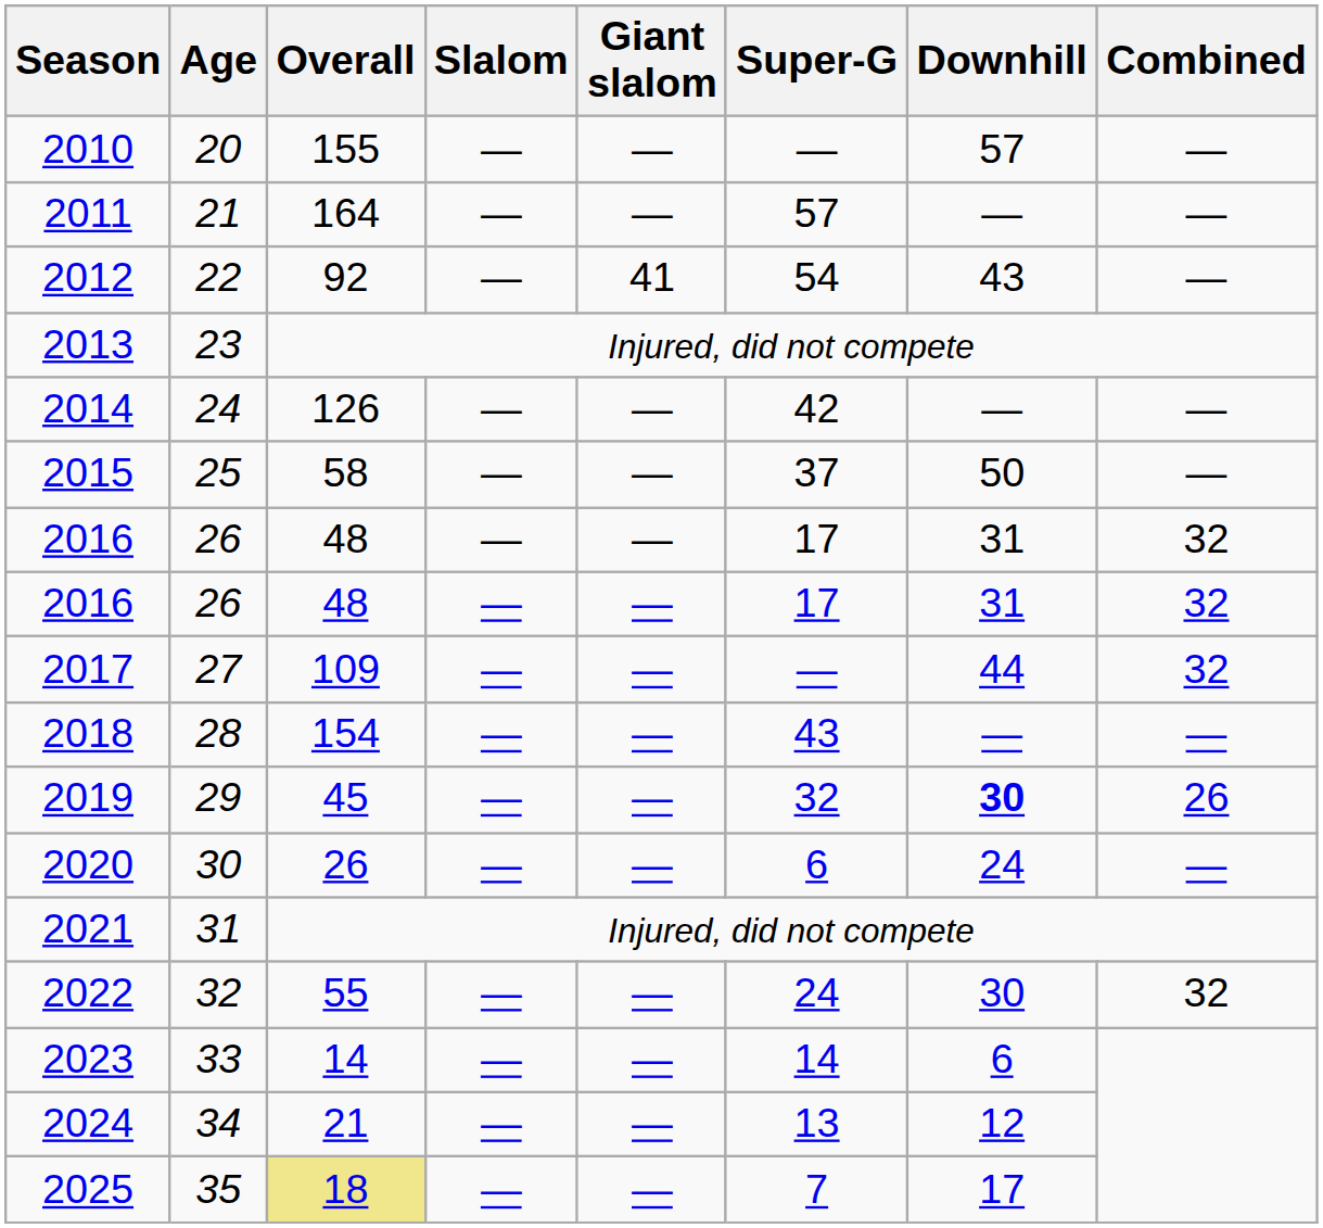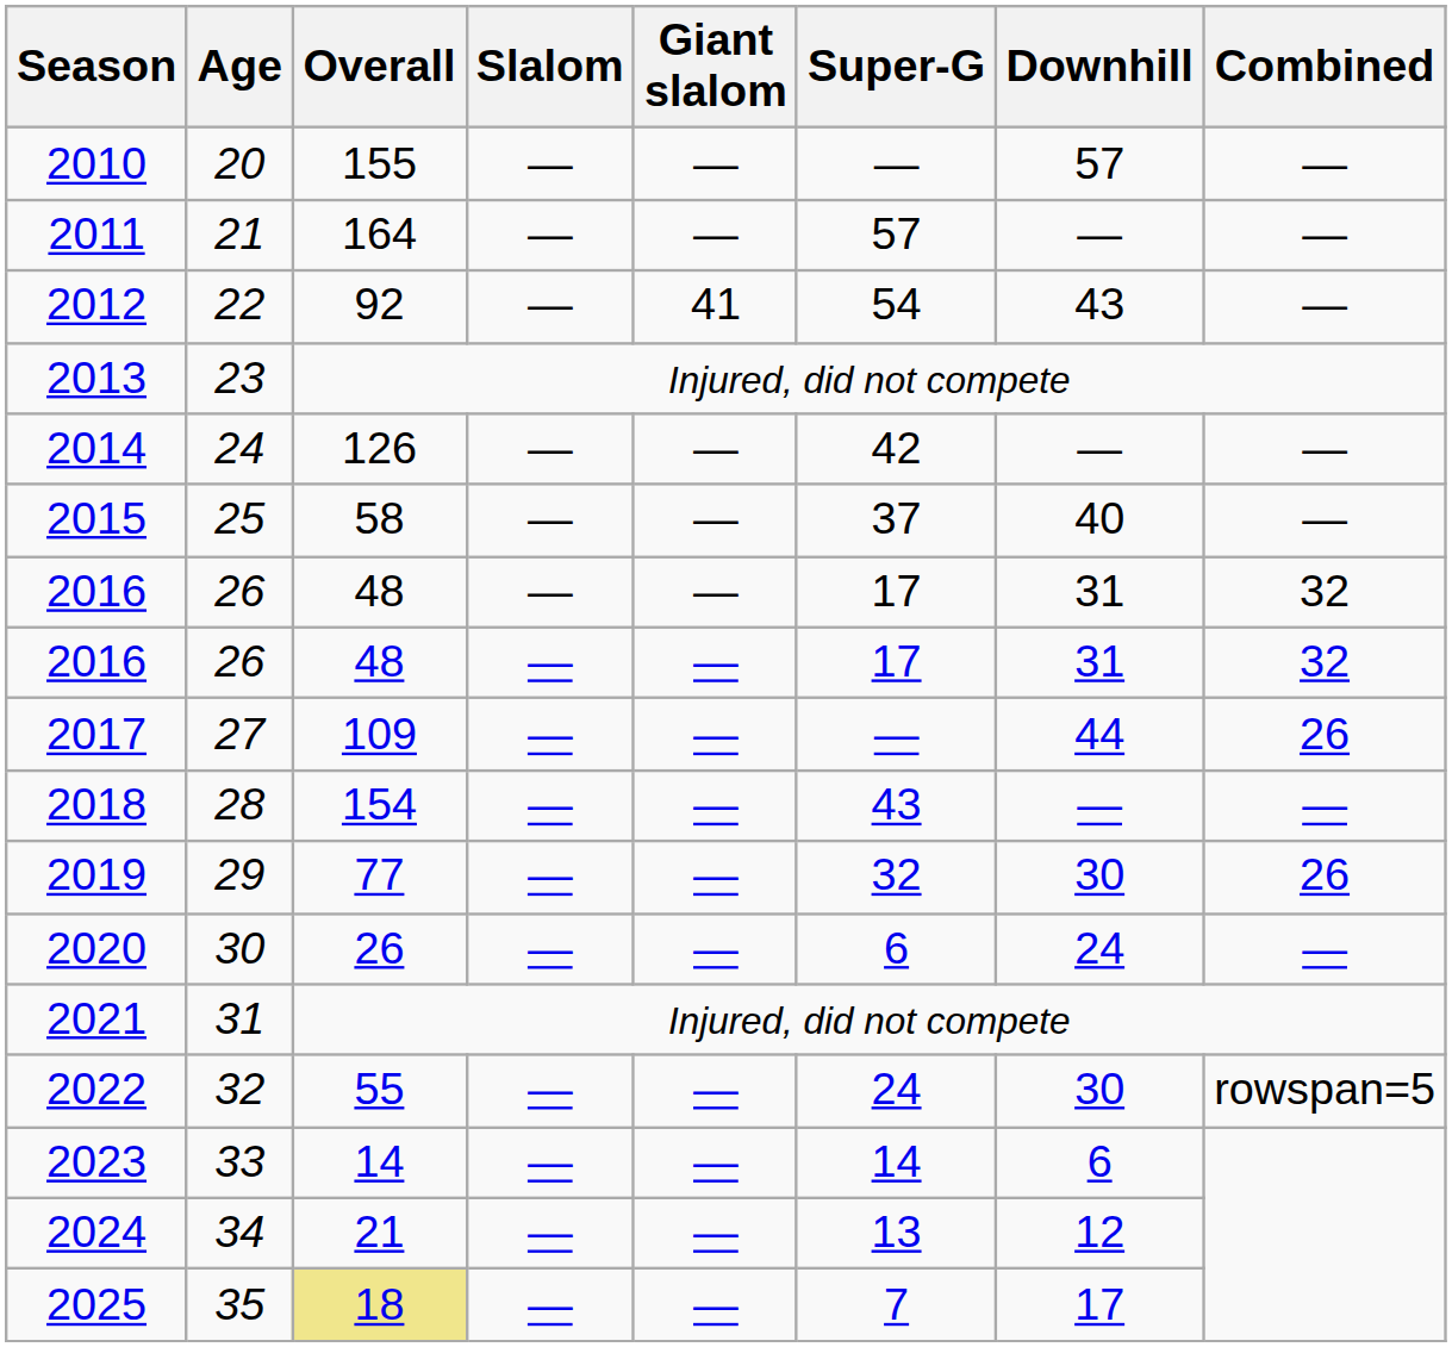2015 | Downhill: 50 -> 40
2017 | Combined: 32 -> 26
2019 | Overall: 45 -> 77
2019 | Downhill: bold -> normal
2022 | Combined: 32 -> rowspan=5
